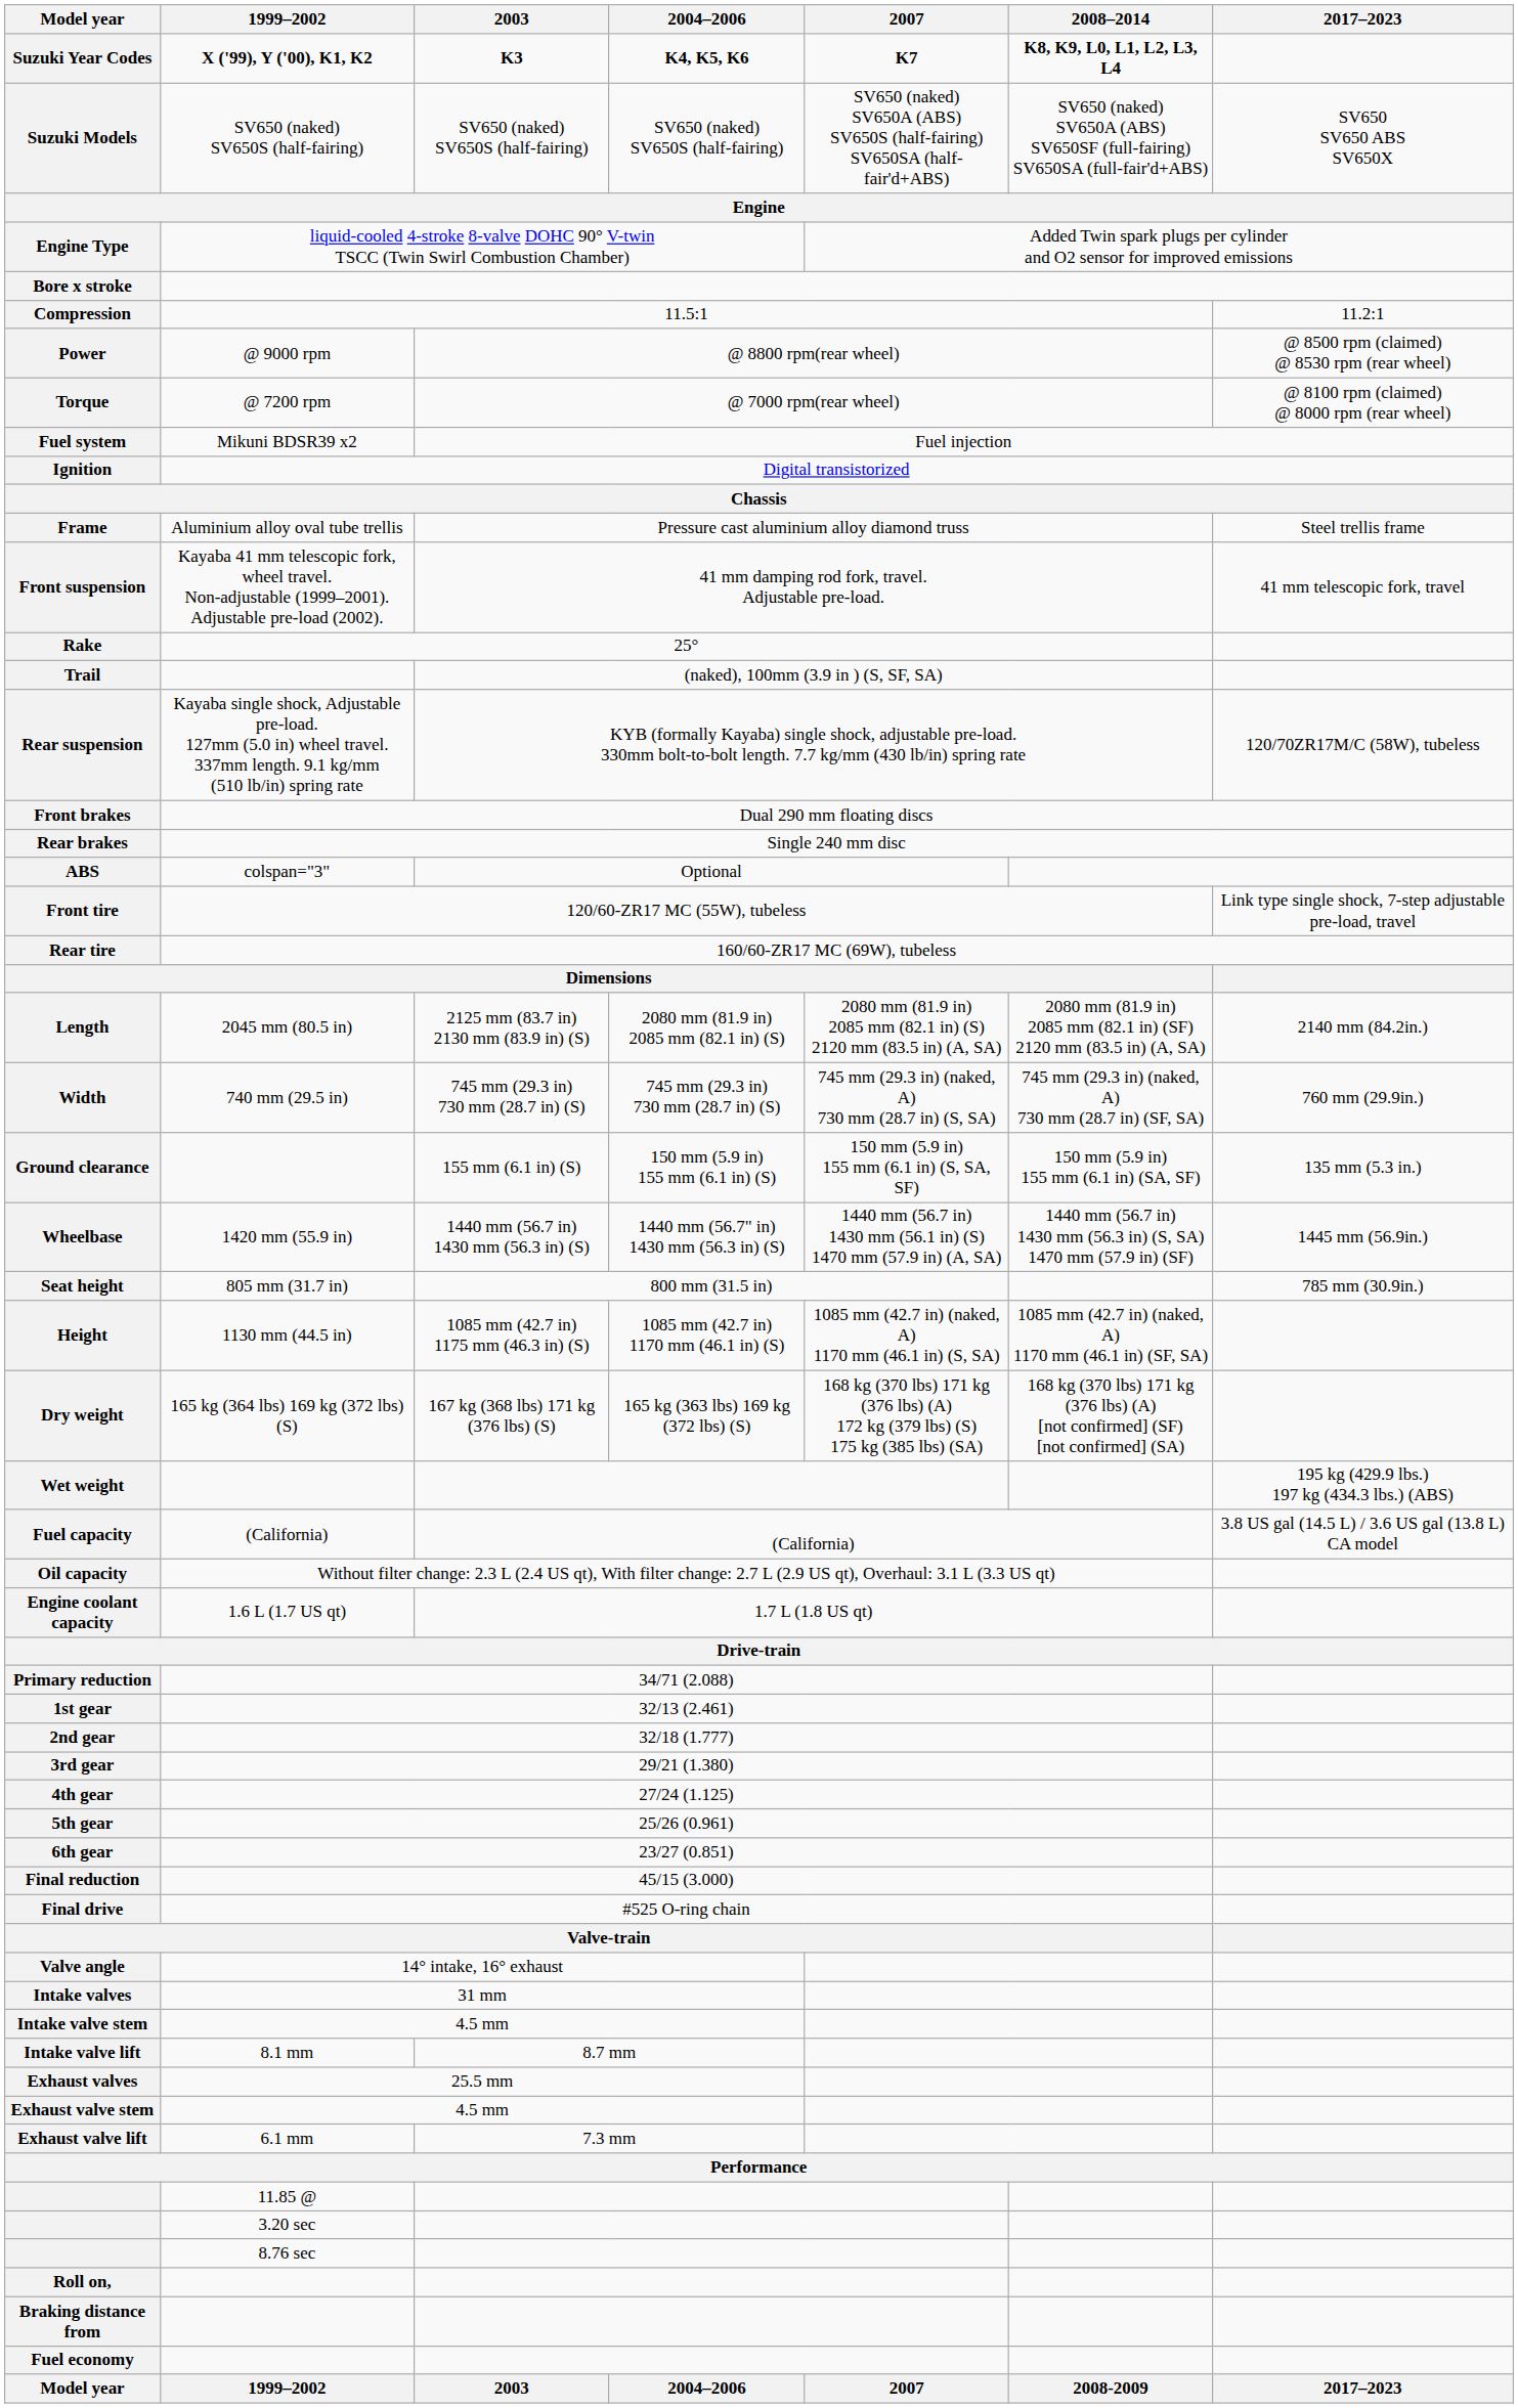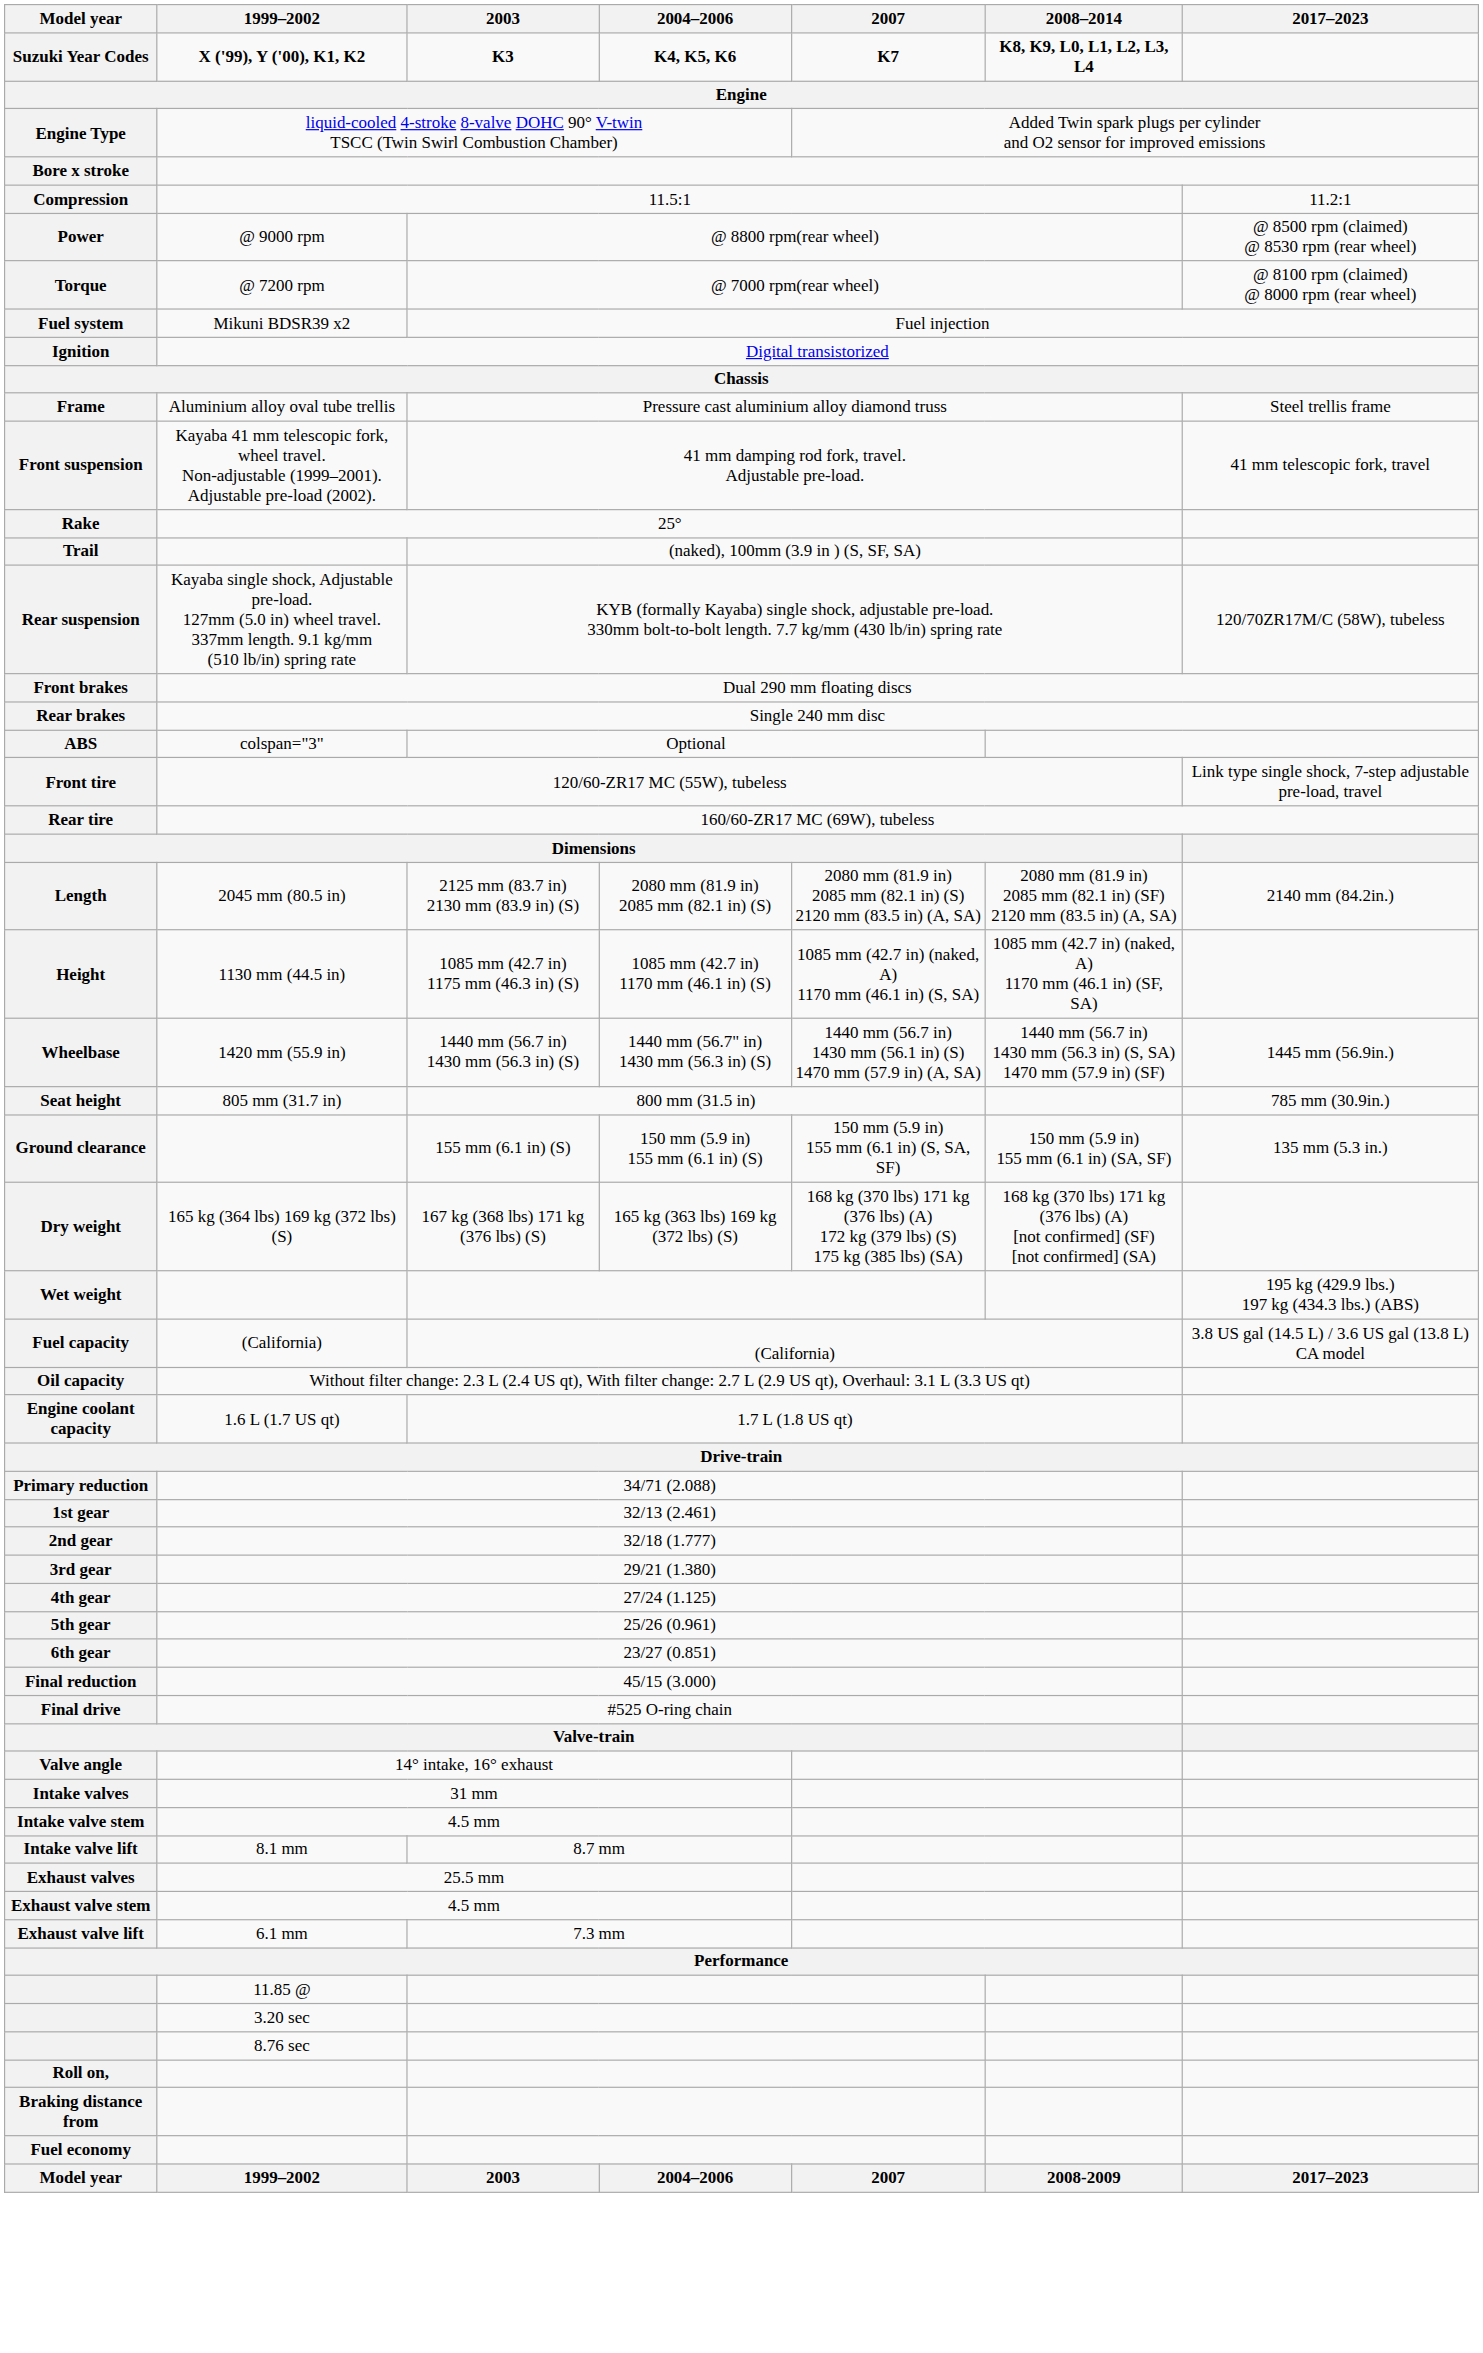- row: Suzuki Models | SV650 (naked) SV650S (half-fairing) | SV650 (naked) SV650S (half-fairing) | SV650 (naked) SV650S (half-fairing) | SV650 (naked) SV650A (ABS) SV650S (half-fairing) SV650SA (half-fair'd+ABS) | SV650 (naked) SV650A (ABS) SV650SF (full-fairing) SV650SA (full-fair'd+ABS) | SV650 SV650 ABS SV650X
- row: Width | 740 mm (29.5 in) | 745 mm (29.3 in) 730 mm (28.7 in) (S) | 745 mm (29.3 in) 730 mm (28.7 in) (S) | 745 mm (29.3 in) (naked, A) 730 mm (28.7 in) (S, SA) | 745 mm (29.3 in) (naked, A) 730 mm (28.7 in) (SF, SA) | 760 mm (29.9in.)
rows swapped: Height <-> Ground clearance
